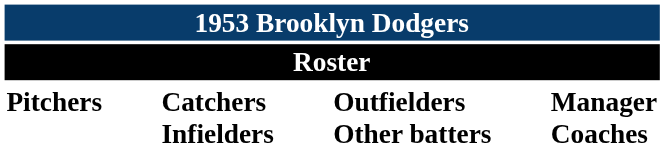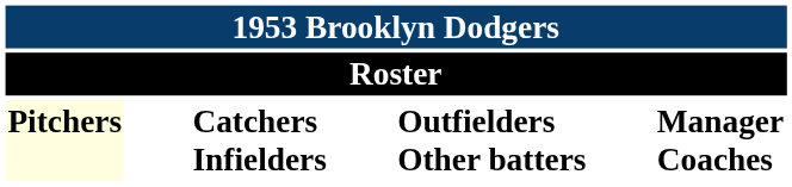Pitchers | column 1: no background -> lightyellow background
